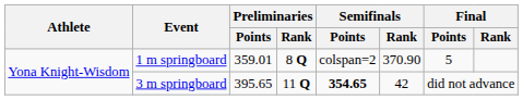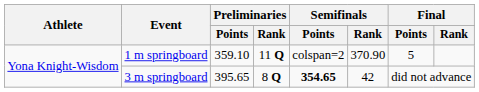1 m springboard | Preliminaries / Points: 359.01 -> 359.10
1 m springboard | Preliminaries / Rank: 8 Q -> 11 Q
3 m springboard | Preliminaries / Rank: 11 Q -> 8 Q
